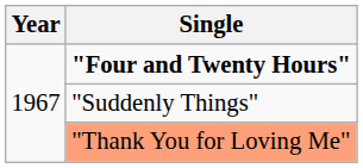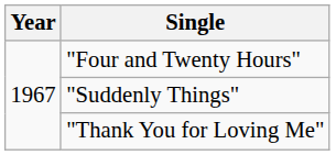"Four and Twenty Hours" | Single: bold -> normal
"Thank You for Loving Me" | Single: lightsalmon background -> no background
